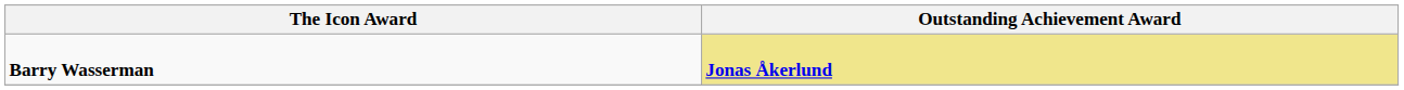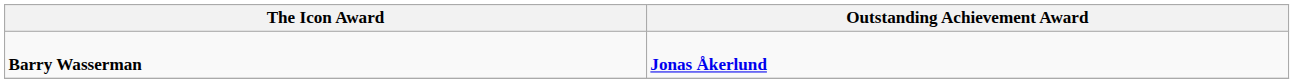Barry Wasserman | Outstanding Achievement Award: khaki background -> no background
